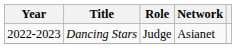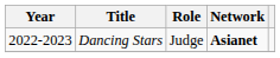Dancing Stars | Network: normal -> bold
